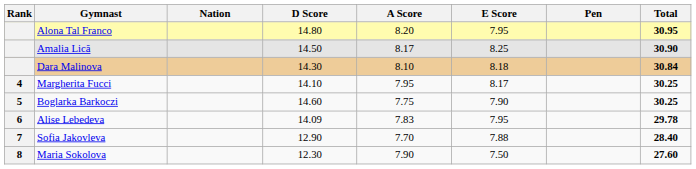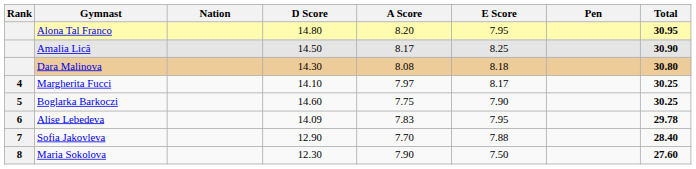Dara Malinova | A Score: 8.10 -> 8.08
Dara Malinova | Total: 30.84 -> 30.80
Margherita Fucci | A Score: 7.95 -> 7.97
